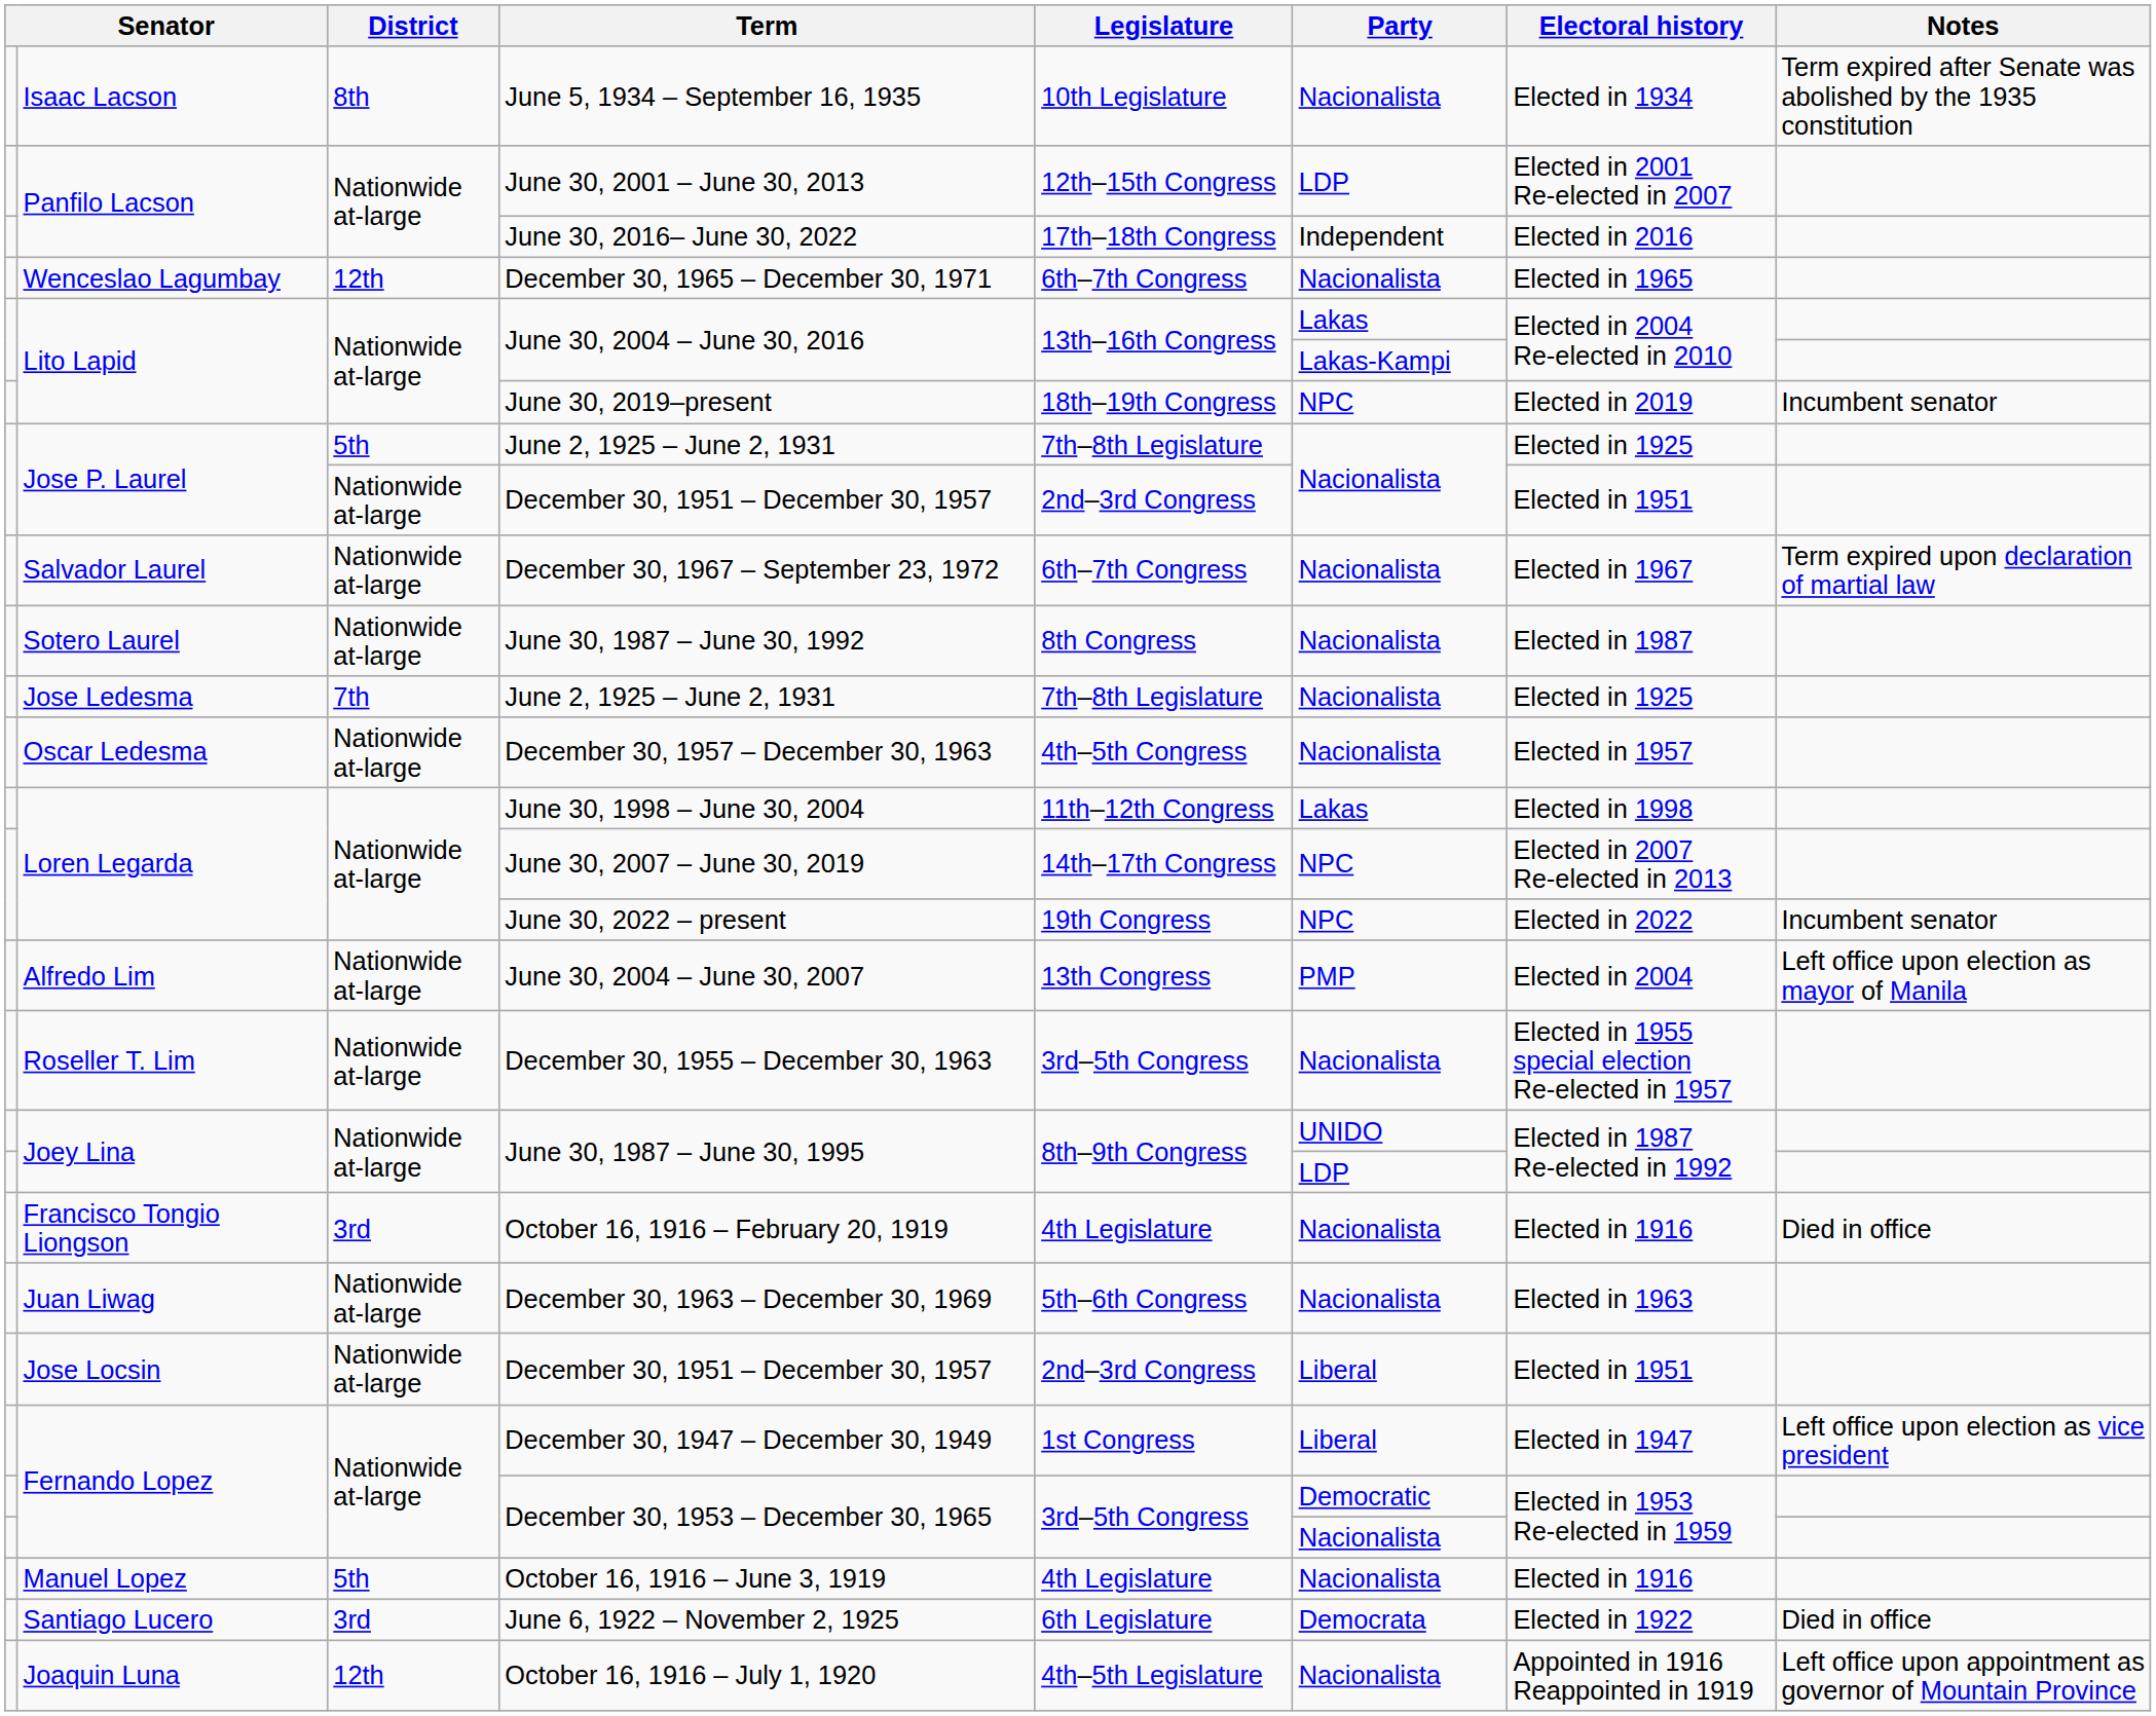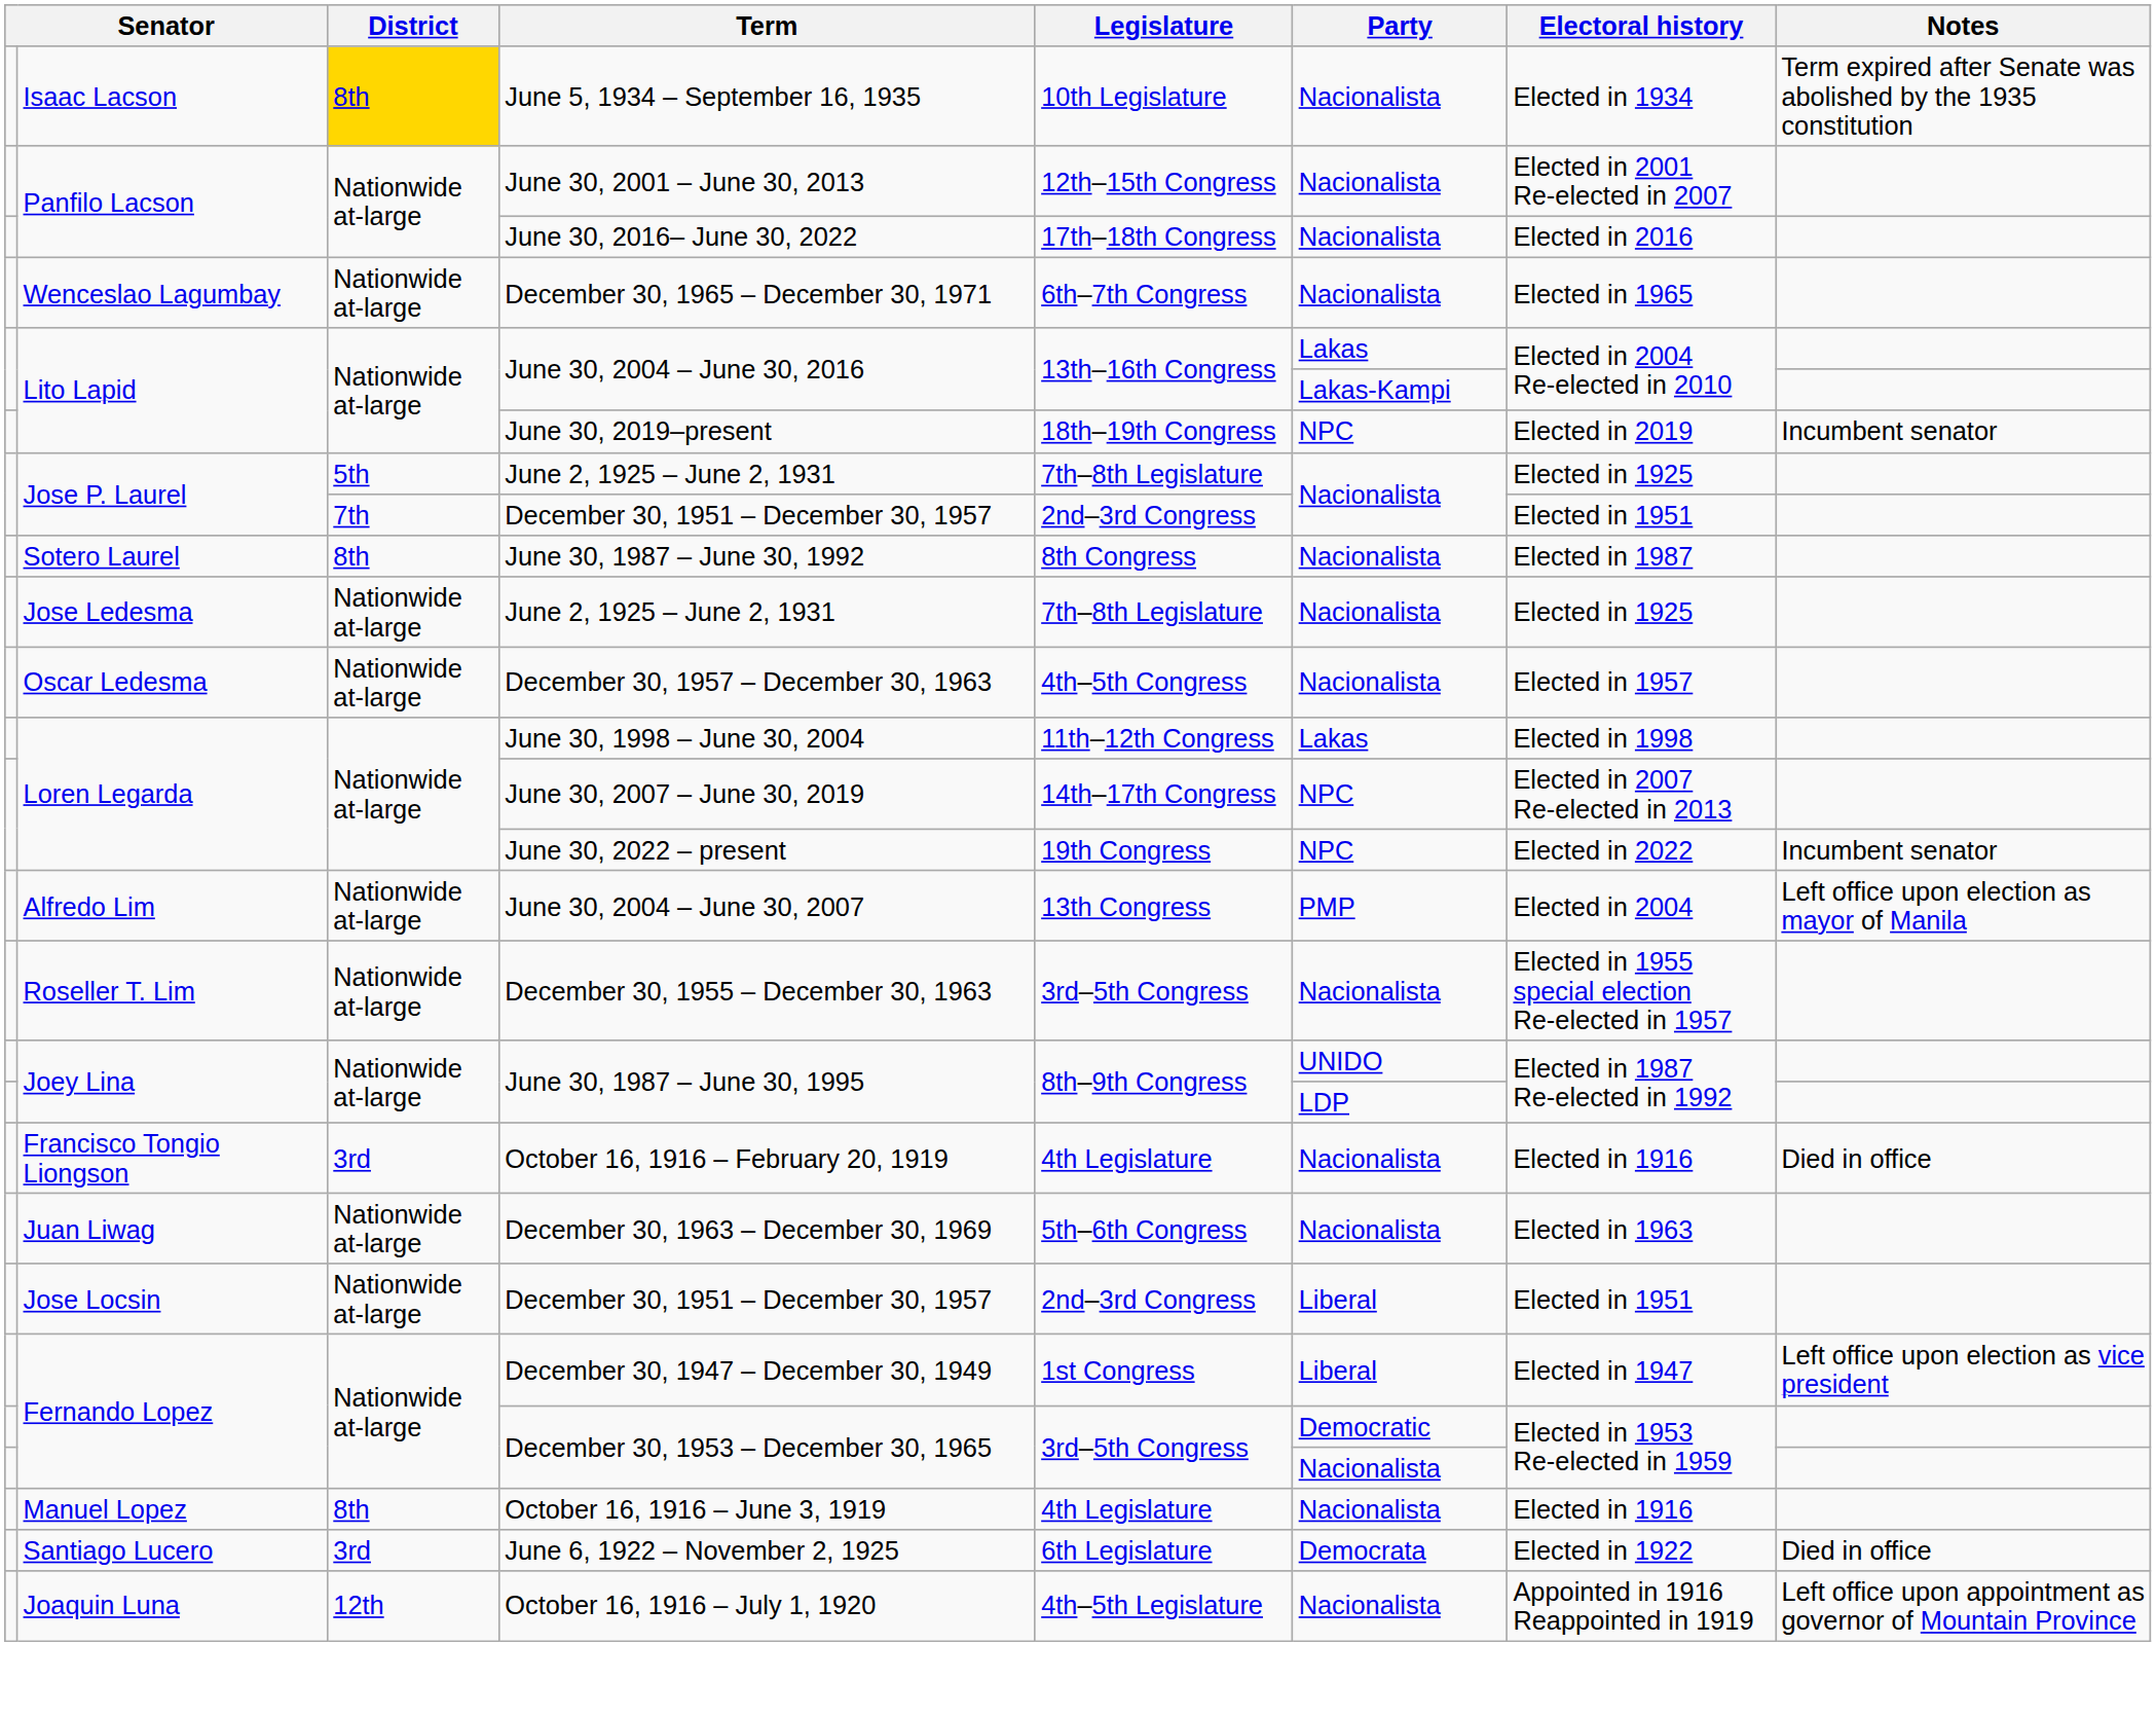June 5, 1934 – September 16, 1935 | District: no background -> gold background
June 30, 2001 – June 30, 2013 | Party: LDP -> Nacionalista
June 30, 2016– June 30, 2022 | Party: Independent -> Nacionalista
December 30, 1965 – December 30, 1971 | District: 12th -> Nationwide at-large
Jose P. Laurel / December 30, 1951 – December 30, 1957 | District: Nationwide at-large -> 7th
- row: Salvador Laurel | Nationwide at-large | December 30, 1967 – September 23, 1972 | 6th–7th Congress | Nacionalista | Elected in 1967 | Term expired upon declaration of martial law
June 30, 1987 – June 30, 1992 | District: Nationwide at-large -> 8th
Jose Ledesma / June 2, 1925 – June 2, 1931 | District: 7th -> Nationwide at-large
October 16, 1916 – June 3, 1919 | District: 5th -> 8th
